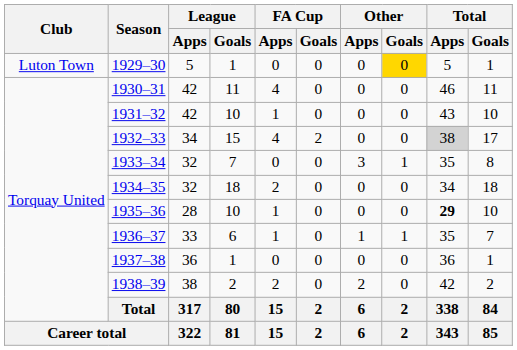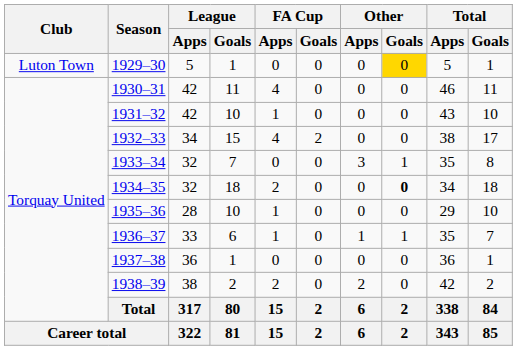1932–33 | Total / Apps: lightgrey background -> no background
1934–35 | Other / Goals: normal -> bold
1935–36 | Total / Apps: bold -> normal
